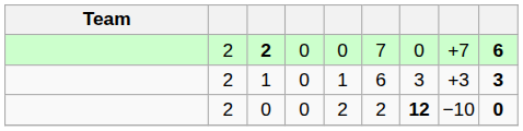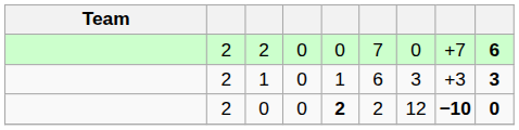row 2 | column 3: bold -> normal
row 4 | column 5: normal -> bold
row 4 | column 7: bold -> normal
row 4 | column 8: normal -> bold
